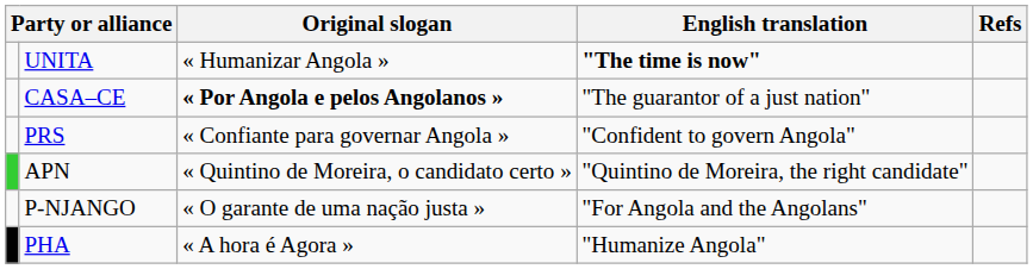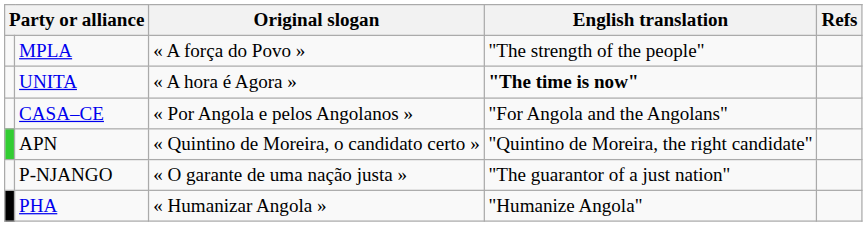+ row: MPLA | « A força do Povo » | "The strength of the people"
UNITA | Original slogan: « Humanizar Angola » -> « A hora é Agora »
CASA–CE | Original slogan: bold -> normal
CASA–CE | English translation: "The guarantor of a just nation" -> "For Angola and the Angolans"
- row: PRS | « Confiante para governar Angola » | "Confident to govern Angola"
P-NJANGO | English translation: "For Angola and the Angolans" -> "The guarantor of a just nation"
PHA | Original slogan: « A hora é Agora » -> « Humanizar Angola »
